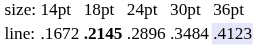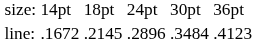line: | column 3: bold -> normal
line: | column 6: lavender background -> no background
